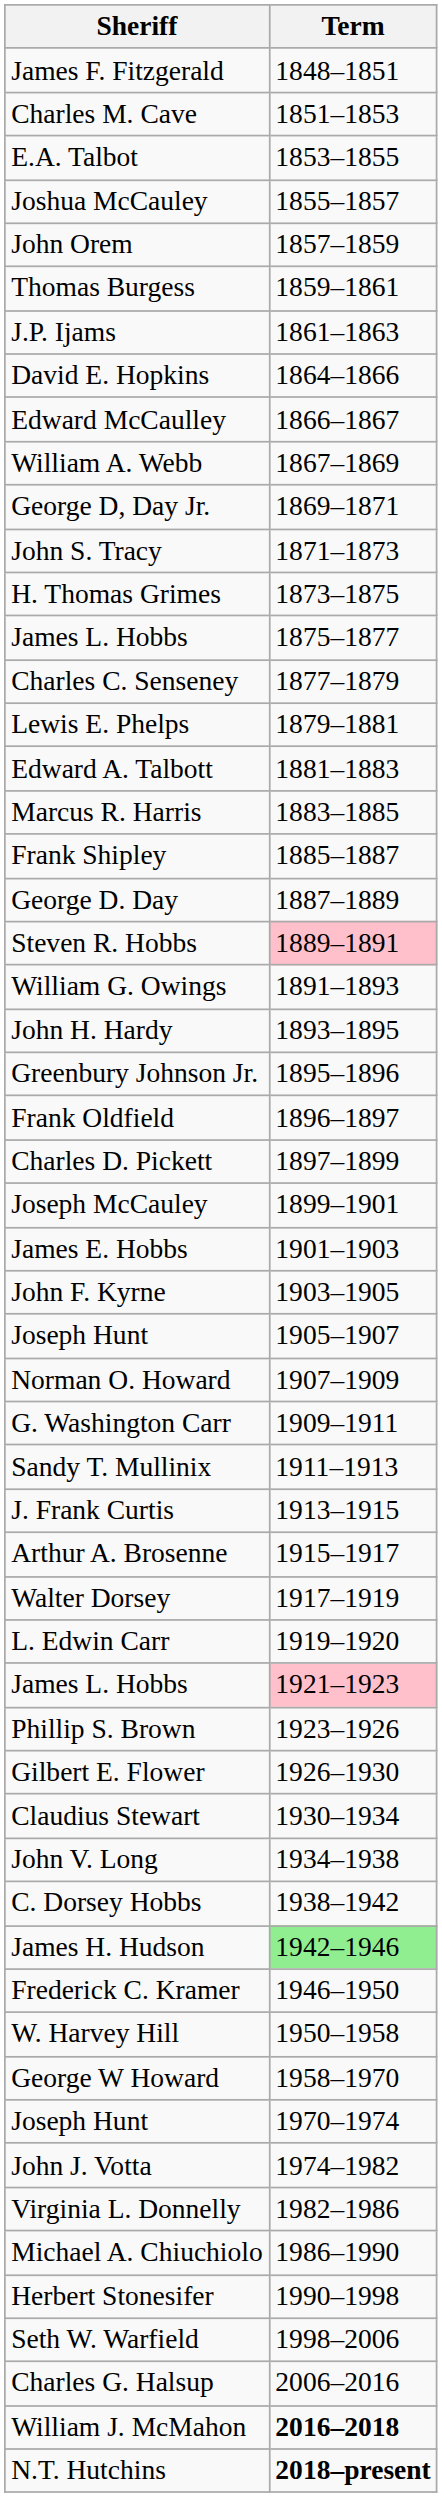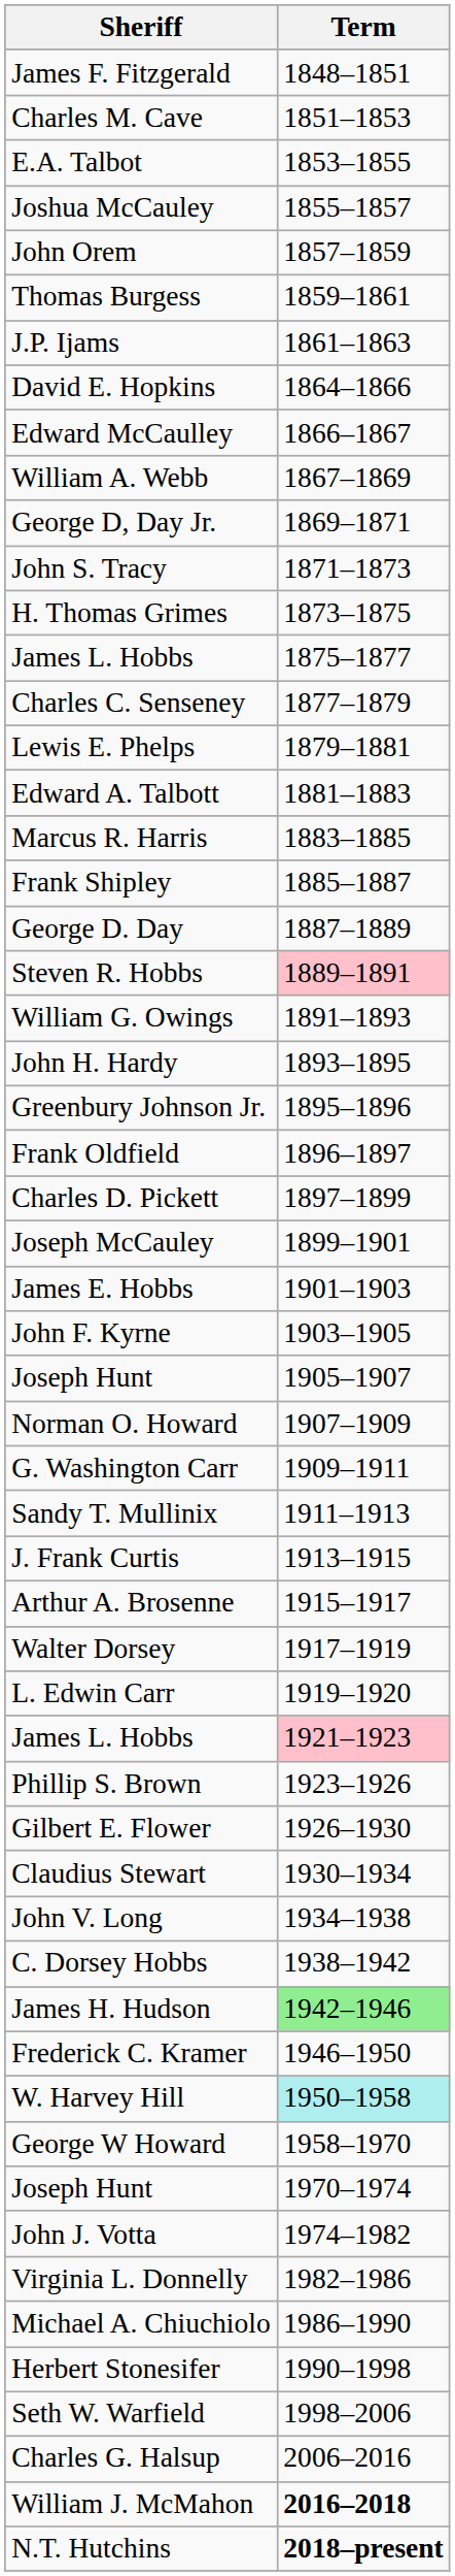row 47 | Term: no background -> paleturquoise background
